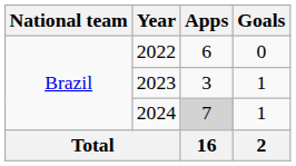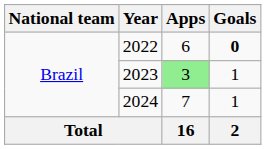2022 | Goals: normal -> bold
2023 | Apps: no background -> lightgreen background
2024 | Apps: lightgrey background -> no background
